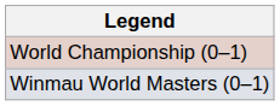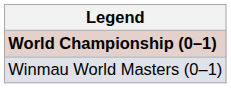row 2 | column 1: normal -> bold
